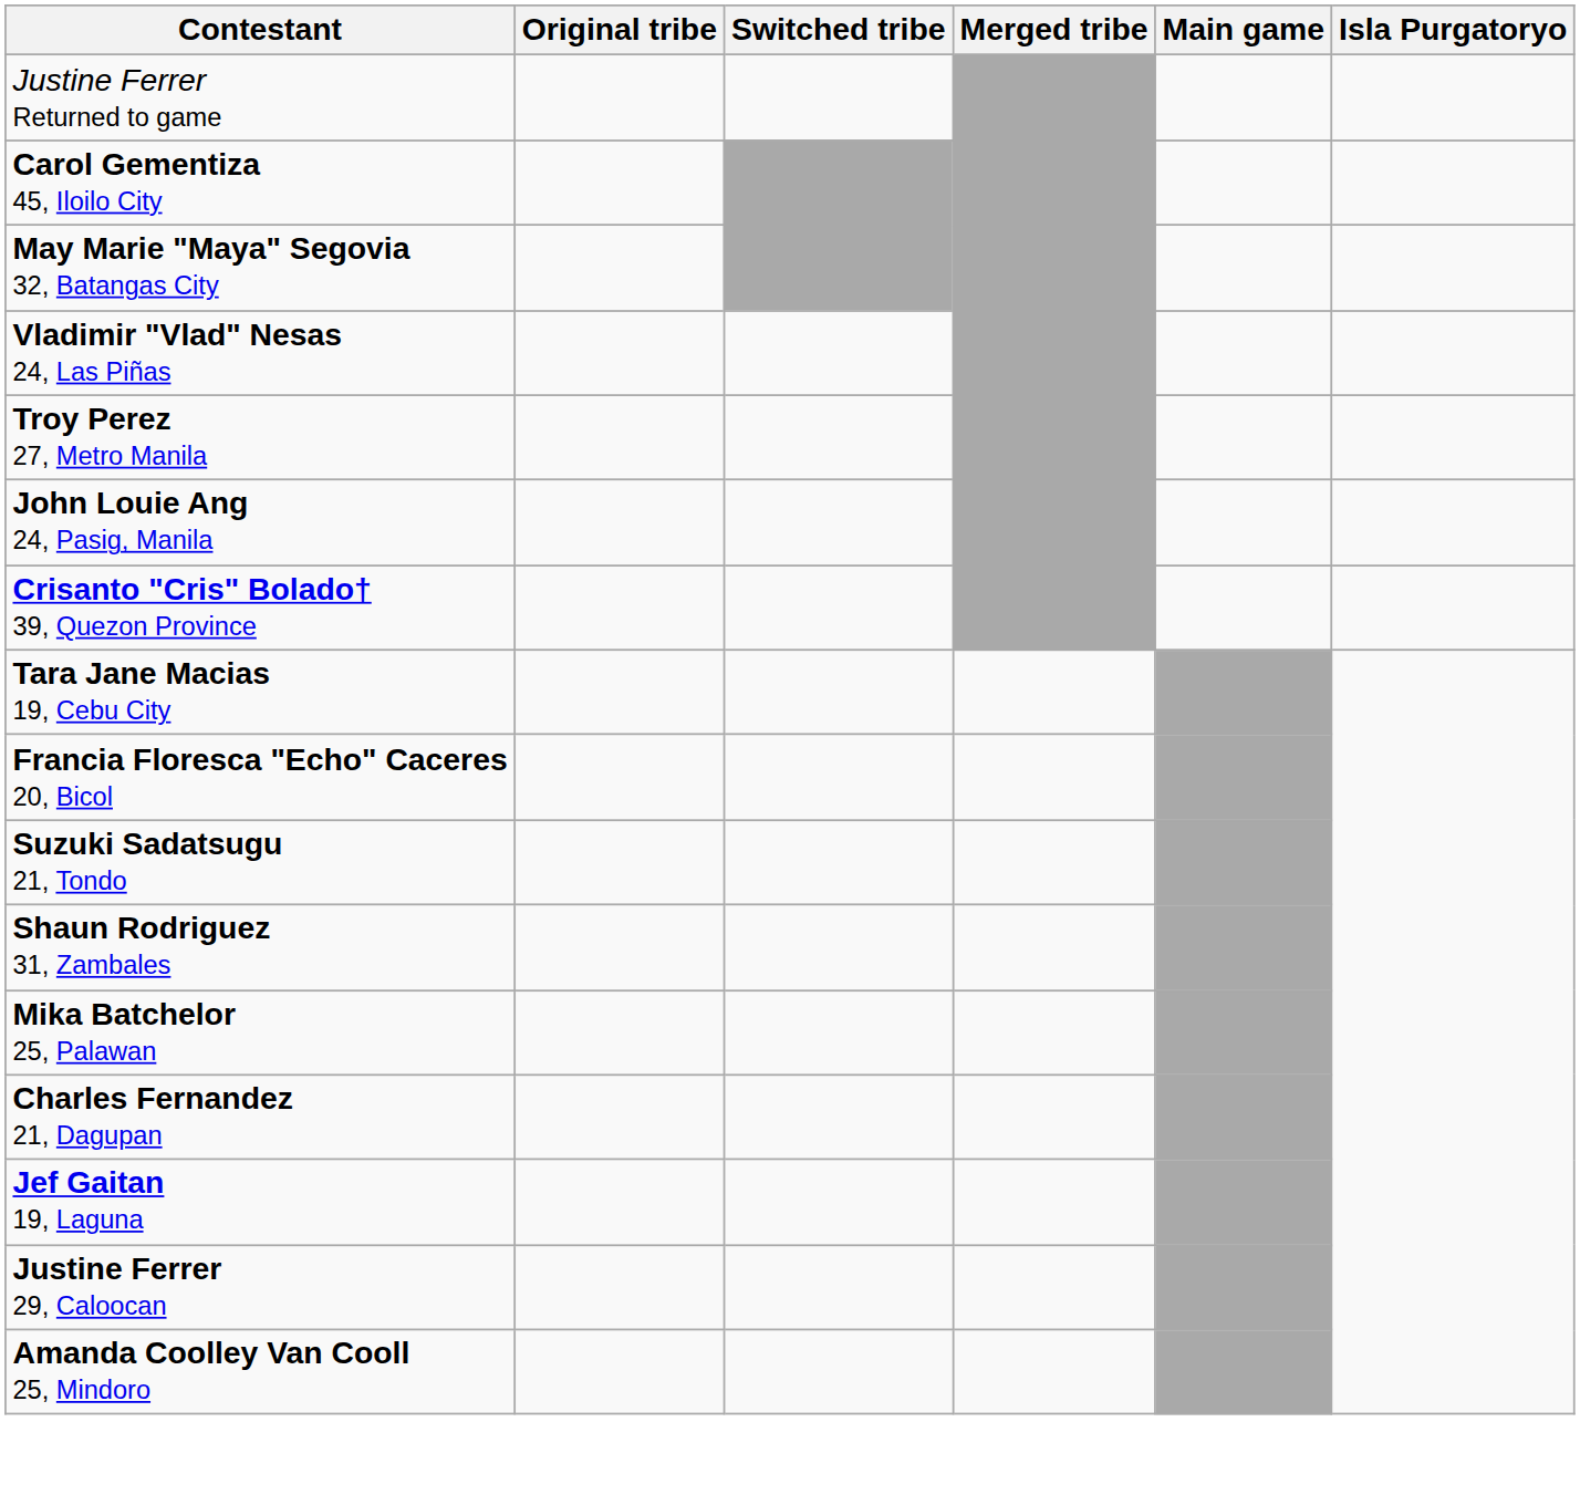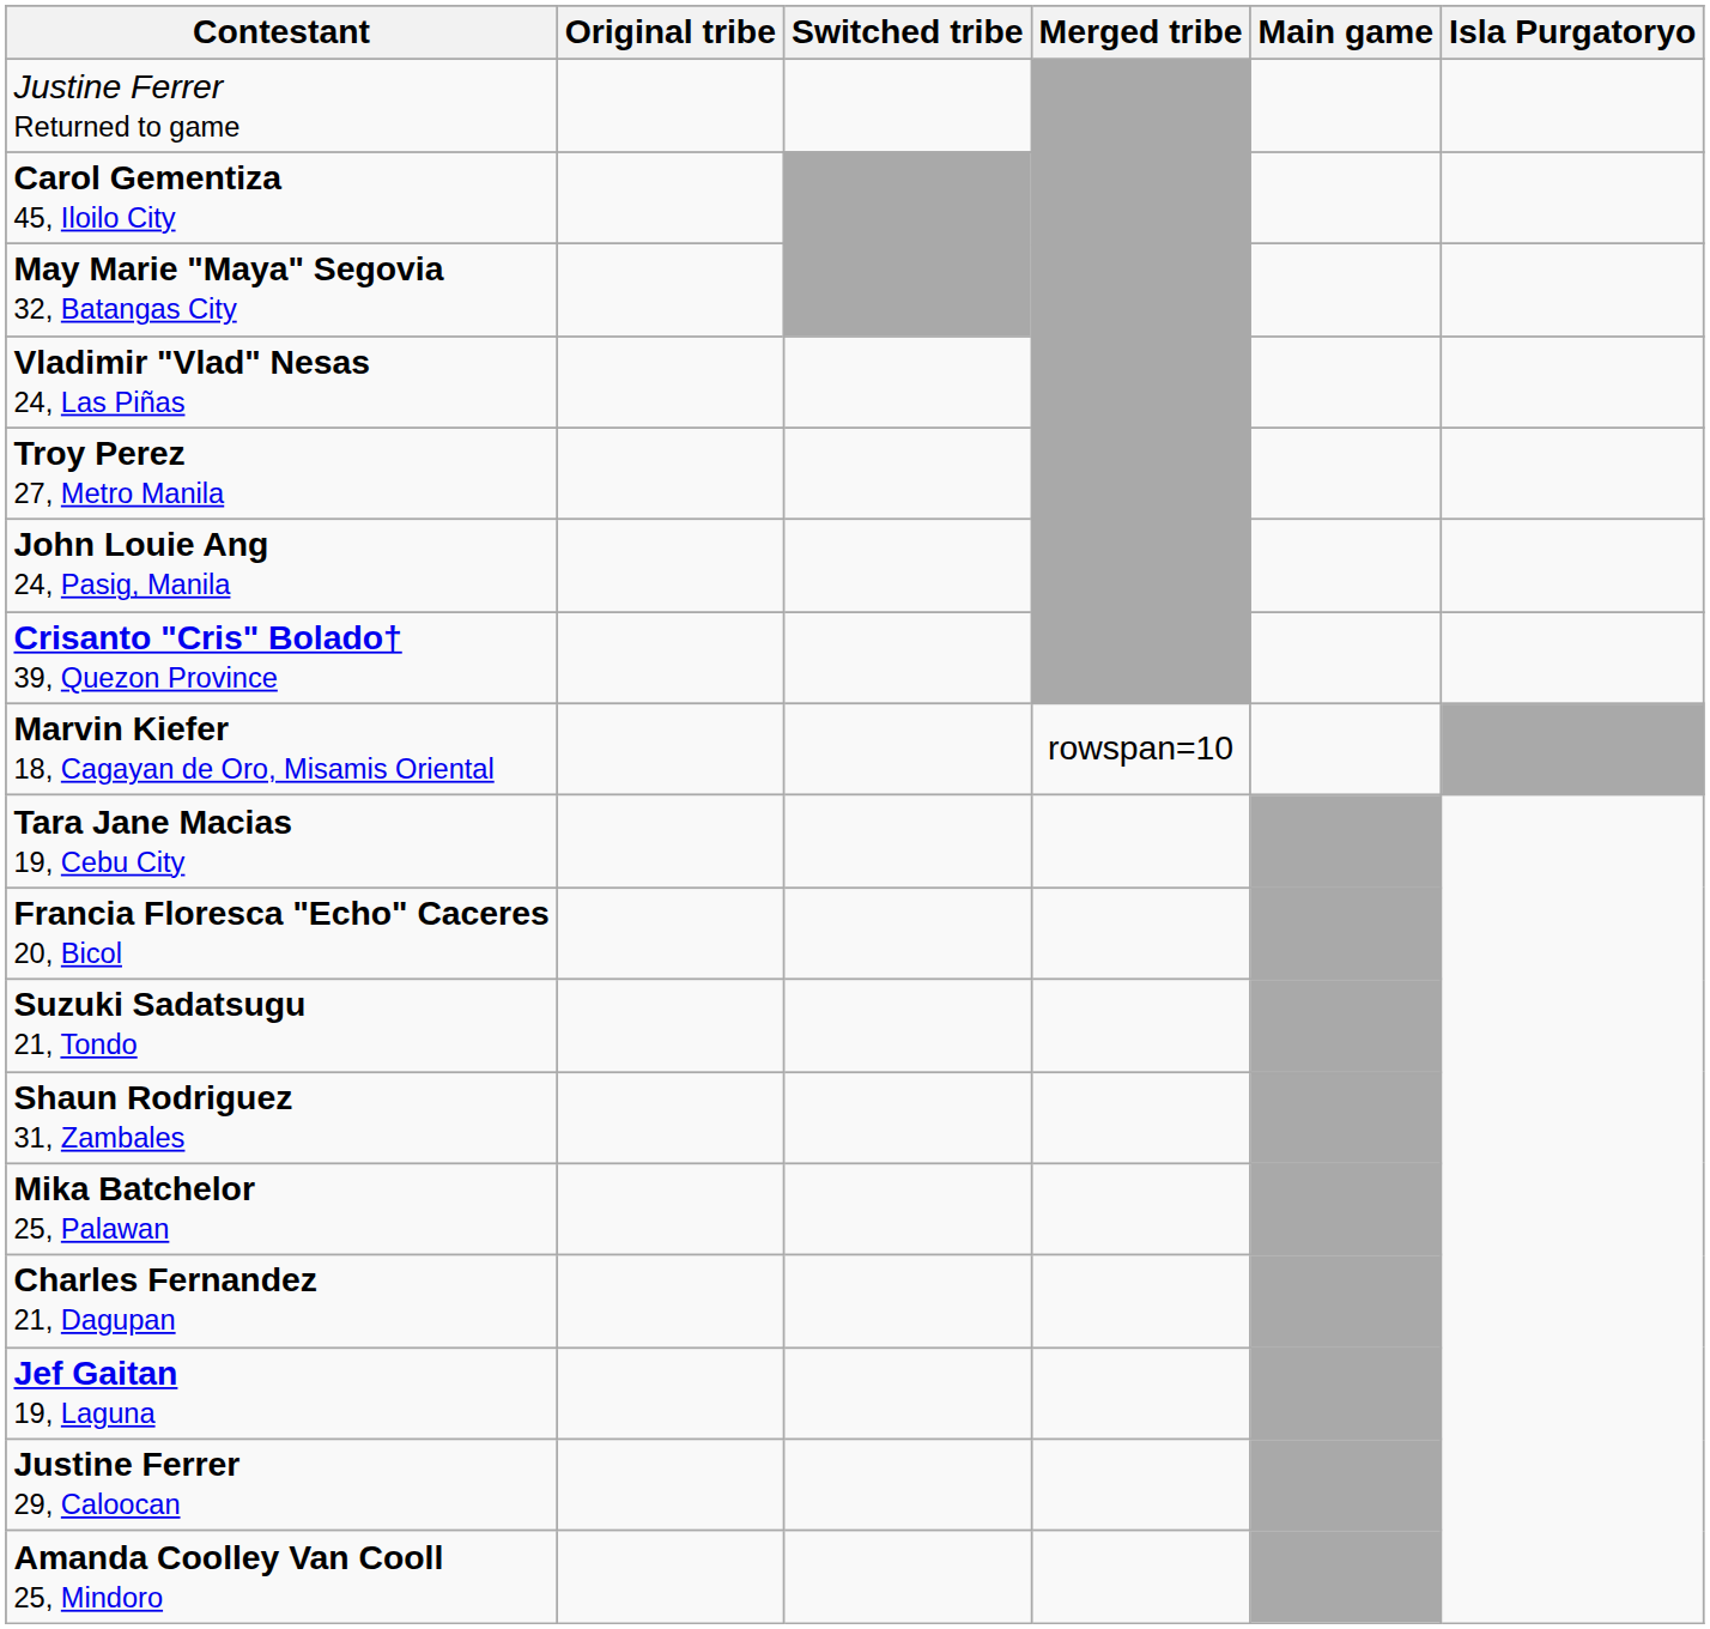+ row: Marvin Kiefer 18, Cagayan de Oro, Misamis Oriental | rowspan=10
